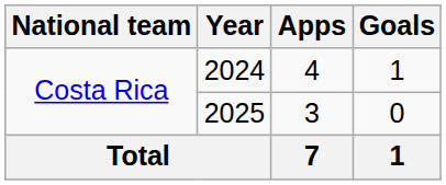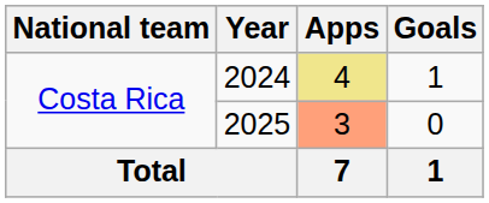2024 | Apps: no background -> khaki background
2025 | Apps: no background -> lightsalmon background
